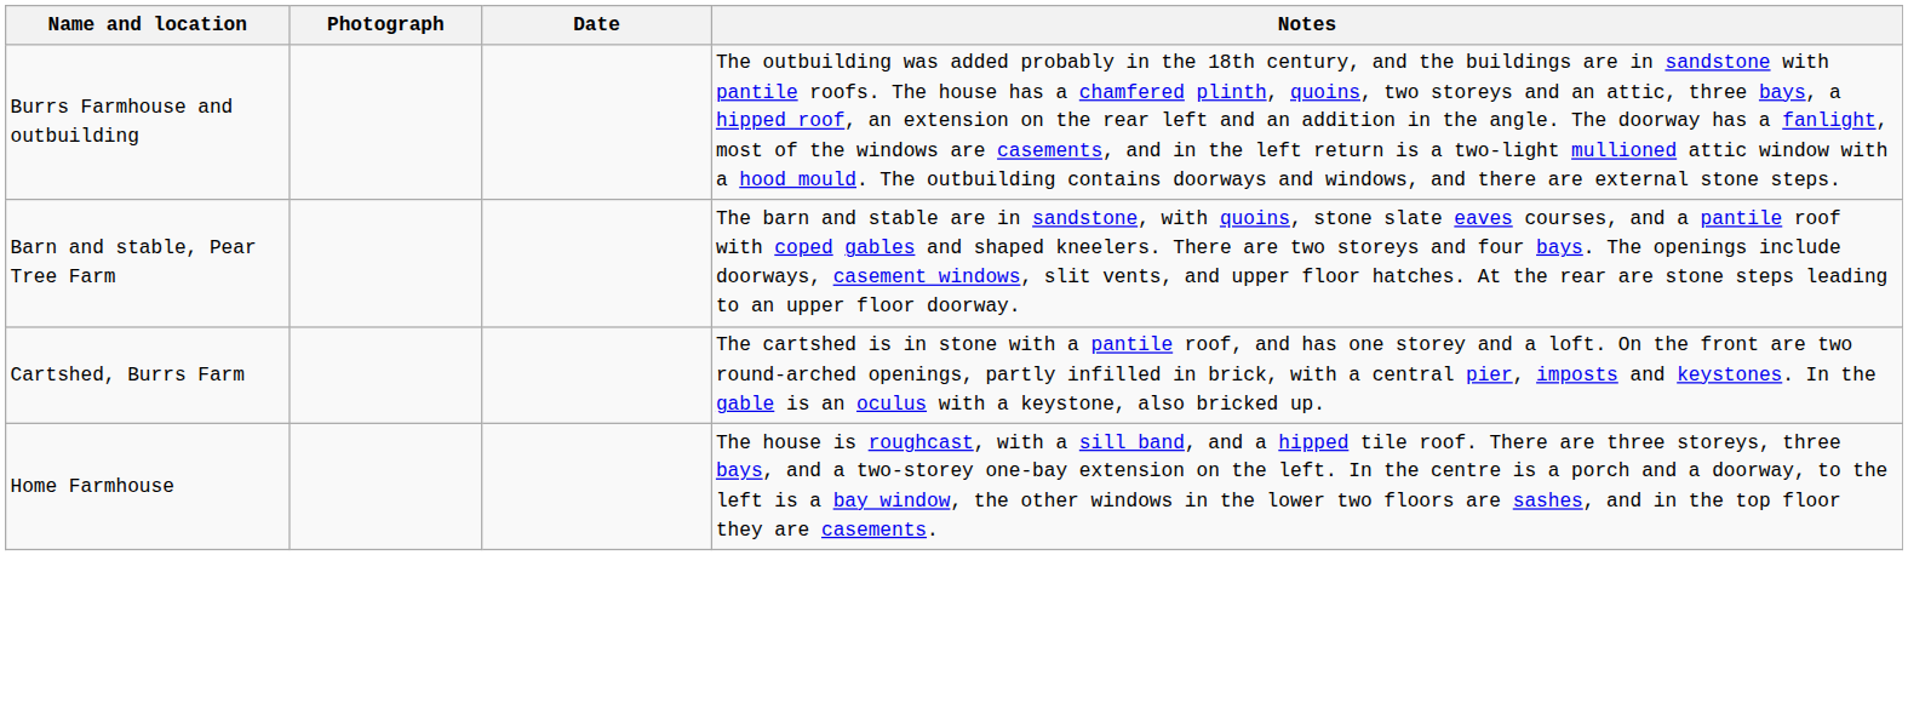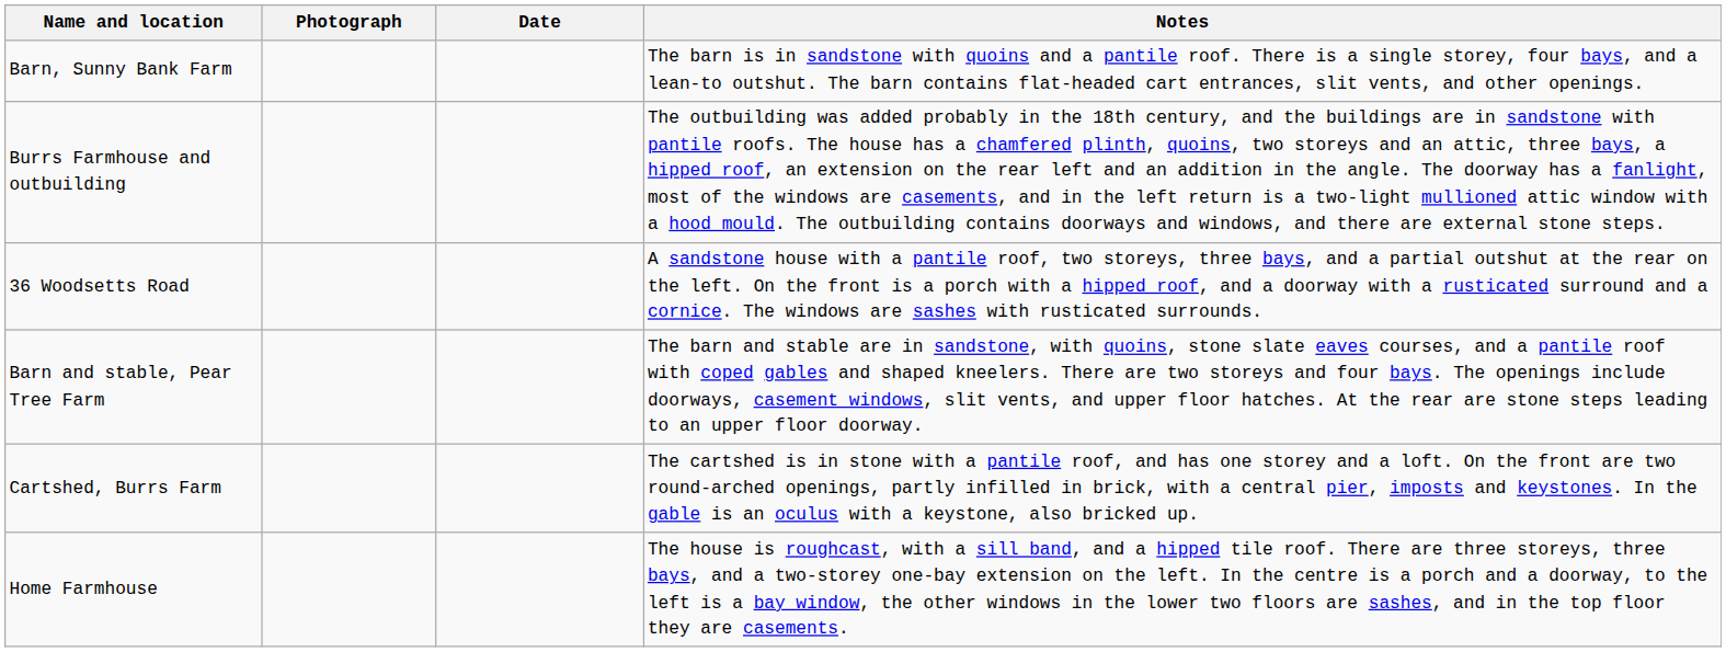+ row: Barn, Sunny Bank Farm | The barn is in sandstone with quoins and a pantile roof. There is a single storey, four bays, and a lean-to outshut. The barn contains flat-headed cart entrances, slit vents, and other openings.
+ row: 36 Woodsetts Road | A sandstone house with a pantile roof, two storeys, three bays, and a partial outshut at the rear on the left. On the front is a porch with a hipped roof, and a doorway with a rusticated surround and a cornice. The windows are sashes with rusticated surrounds.
